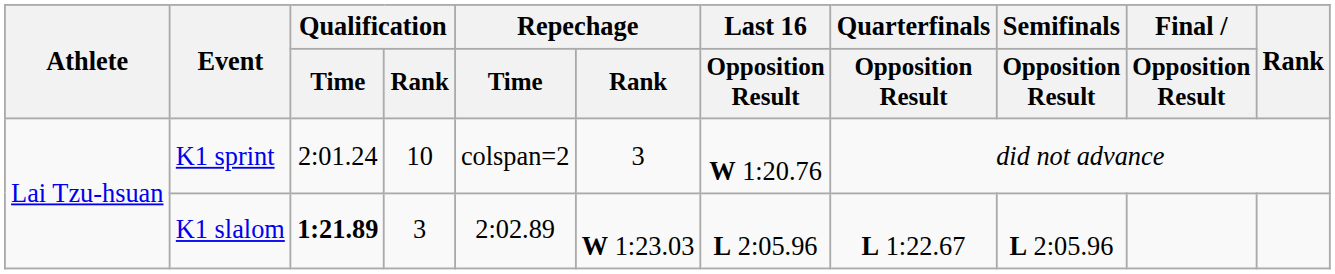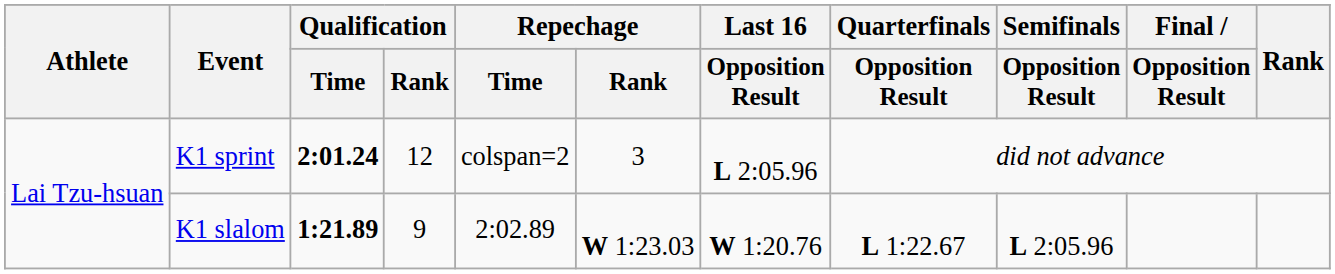K1 sprint | Qualification / Time: normal -> bold
K1 sprint | Qualification / Rank: 10 -> 12
K1 sprint | Last 16 / Opposition Result: W 1:20.76 -> L 2:05.96
K1 slalom | Qualification / Rank: 3 -> 9
K1 slalom | Last 16 / Opposition Result: L 2:05.96 -> W 1:20.76
